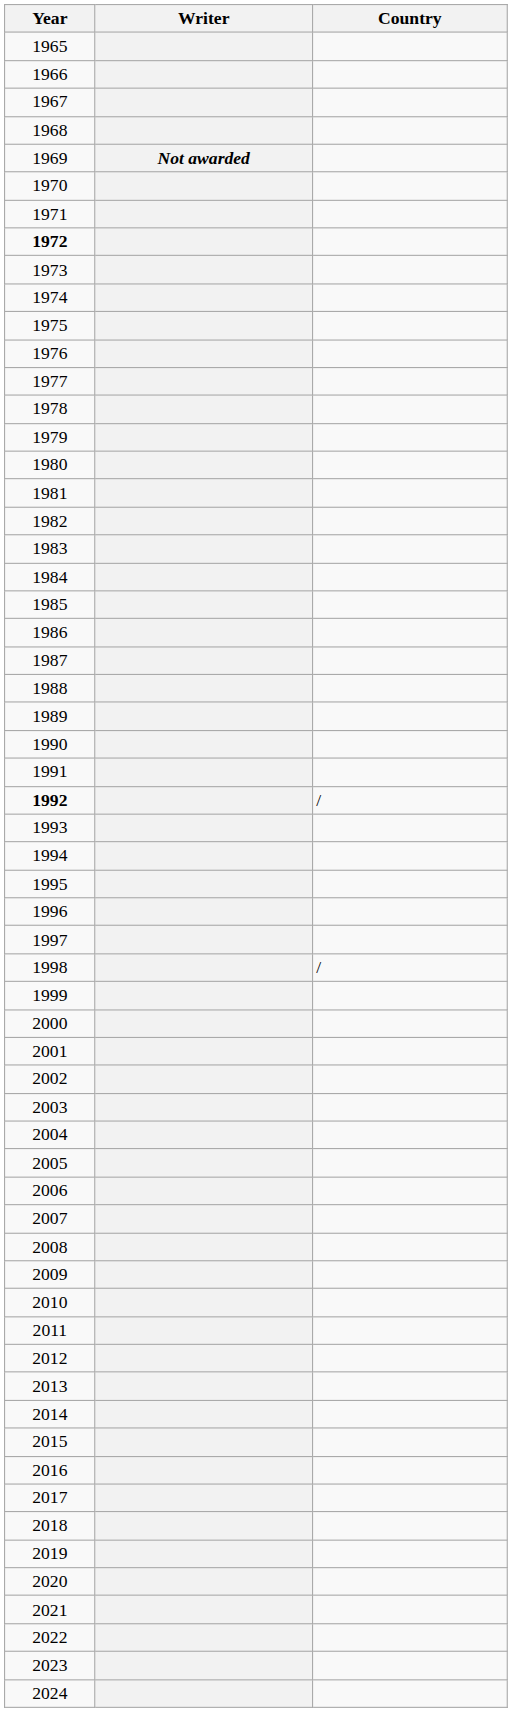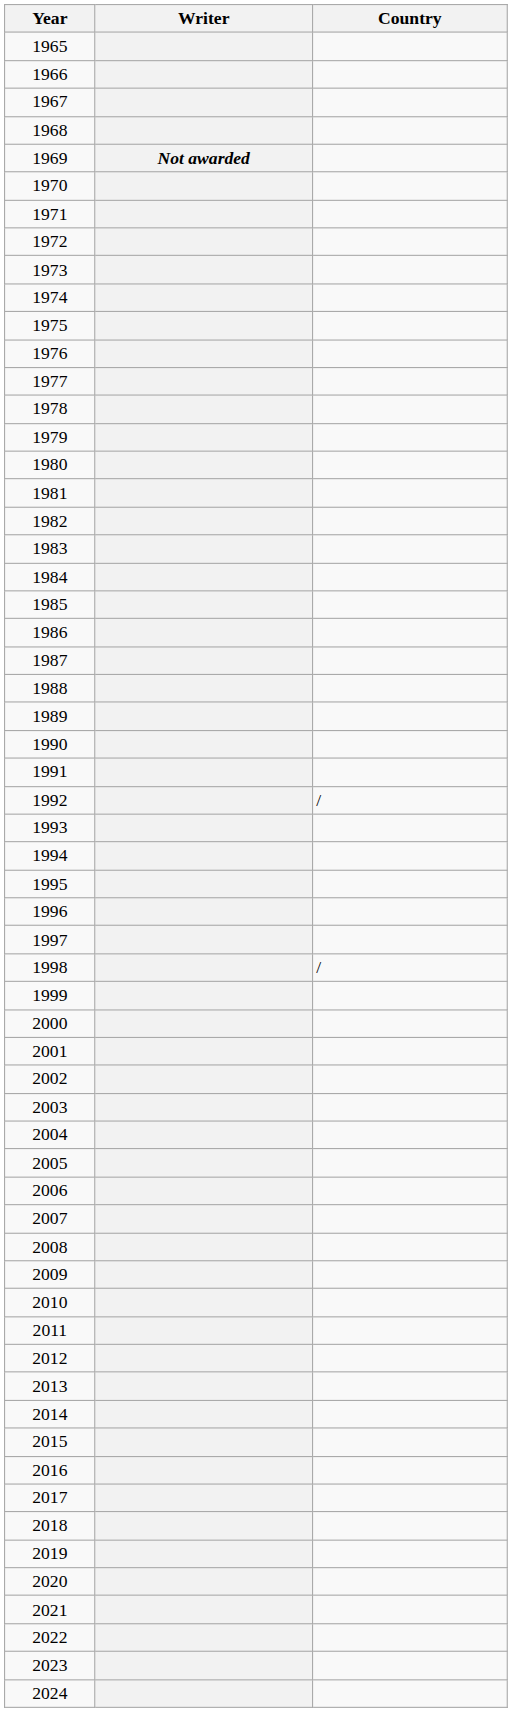1972 | Year: bold -> normal
1992 | Year: bold -> normal
